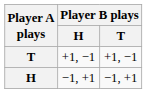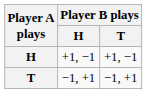row 3 | Player A plays: T -> H
row 4 | Player A plays: H -> T
